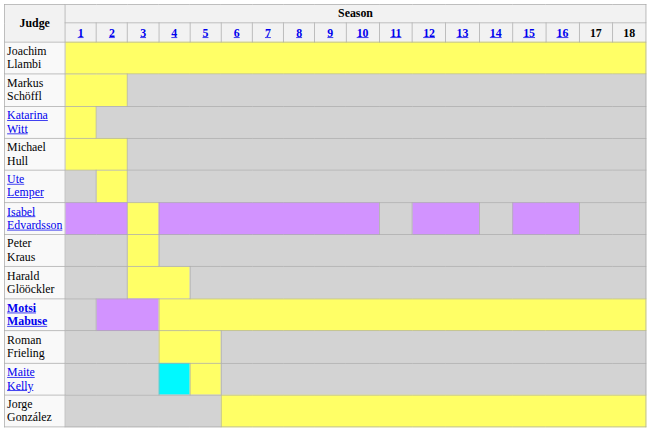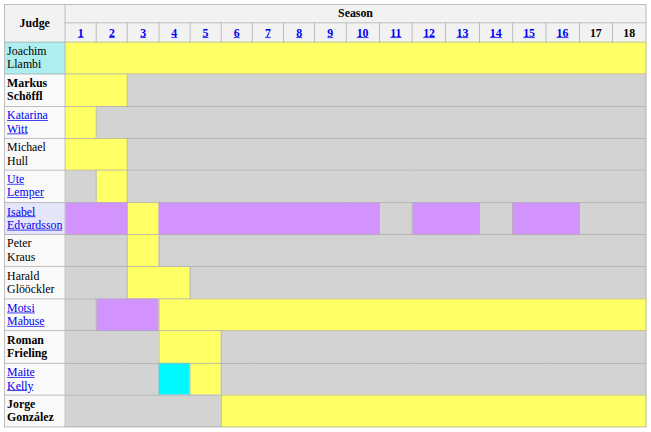Joachim Llambi | Judge: no background -> paleturquoise background
Markus Schöffl | Judge: normal -> bold
Isabel Edvardsson | Judge: no background -> lavender background
Motsi Mabuse | Judge: bold -> normal
Roman Frieling | Judge: normal -> bold
Jorge González | Judge: normal -> bold
